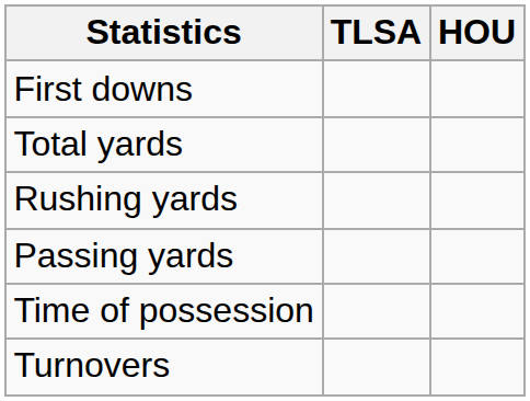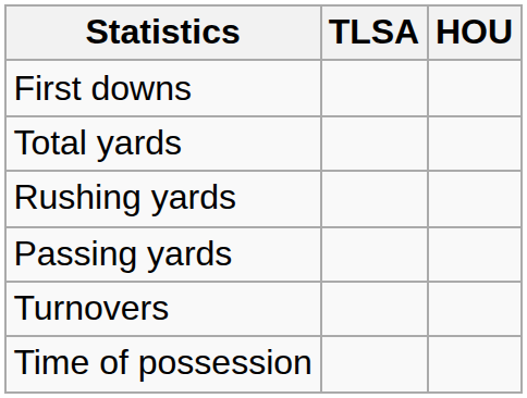rows swapped: Turnovers <-> Time of possession
